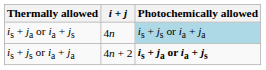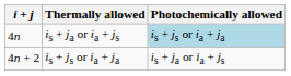columns swapped: i + j <-> Thermally allowed
row 3 | Photochemically allowed: bold -> normal
